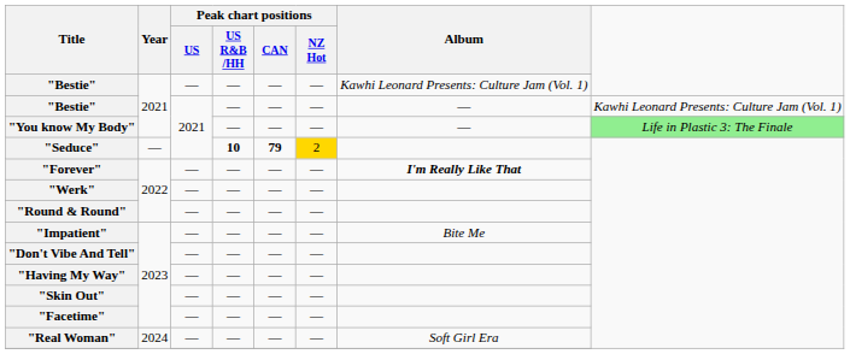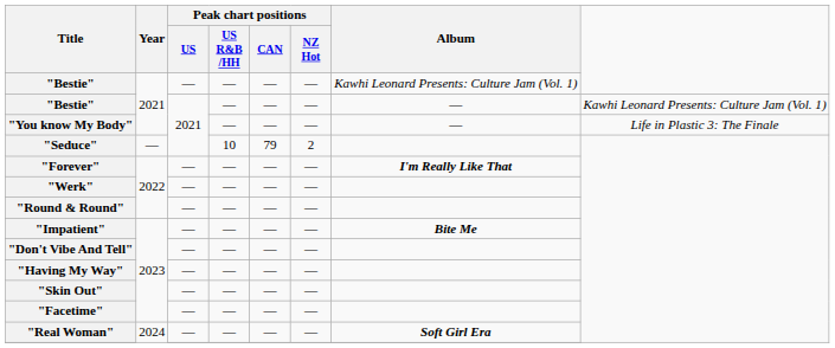"You know My Body" | column 8: lightgreen background -> no background
"Seduce" | Peak chart positions / US R&B /HH: bold -> normal
"Seduce" | Peak chart positions / CAN: bold -> normal
"Seduce" | Peak chart positions / NZ Hot: gold background -> no background
"Impatient" | Album: normal -> bold
"Real Woman" | Album: normal -> bold
